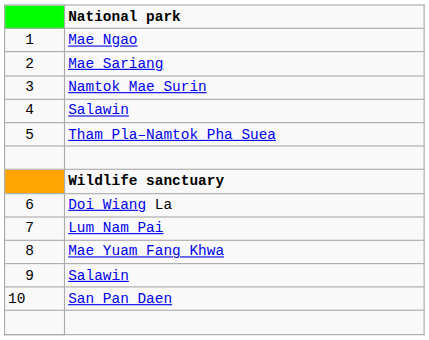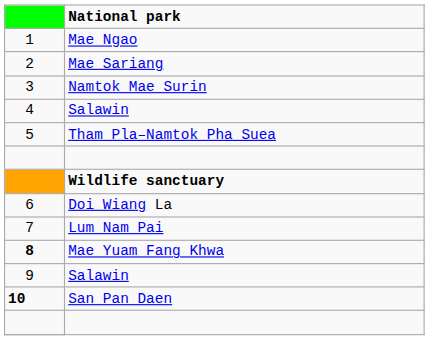row 11 | column 1: normal -> bold
row 13 | column 1: normal -> bold
